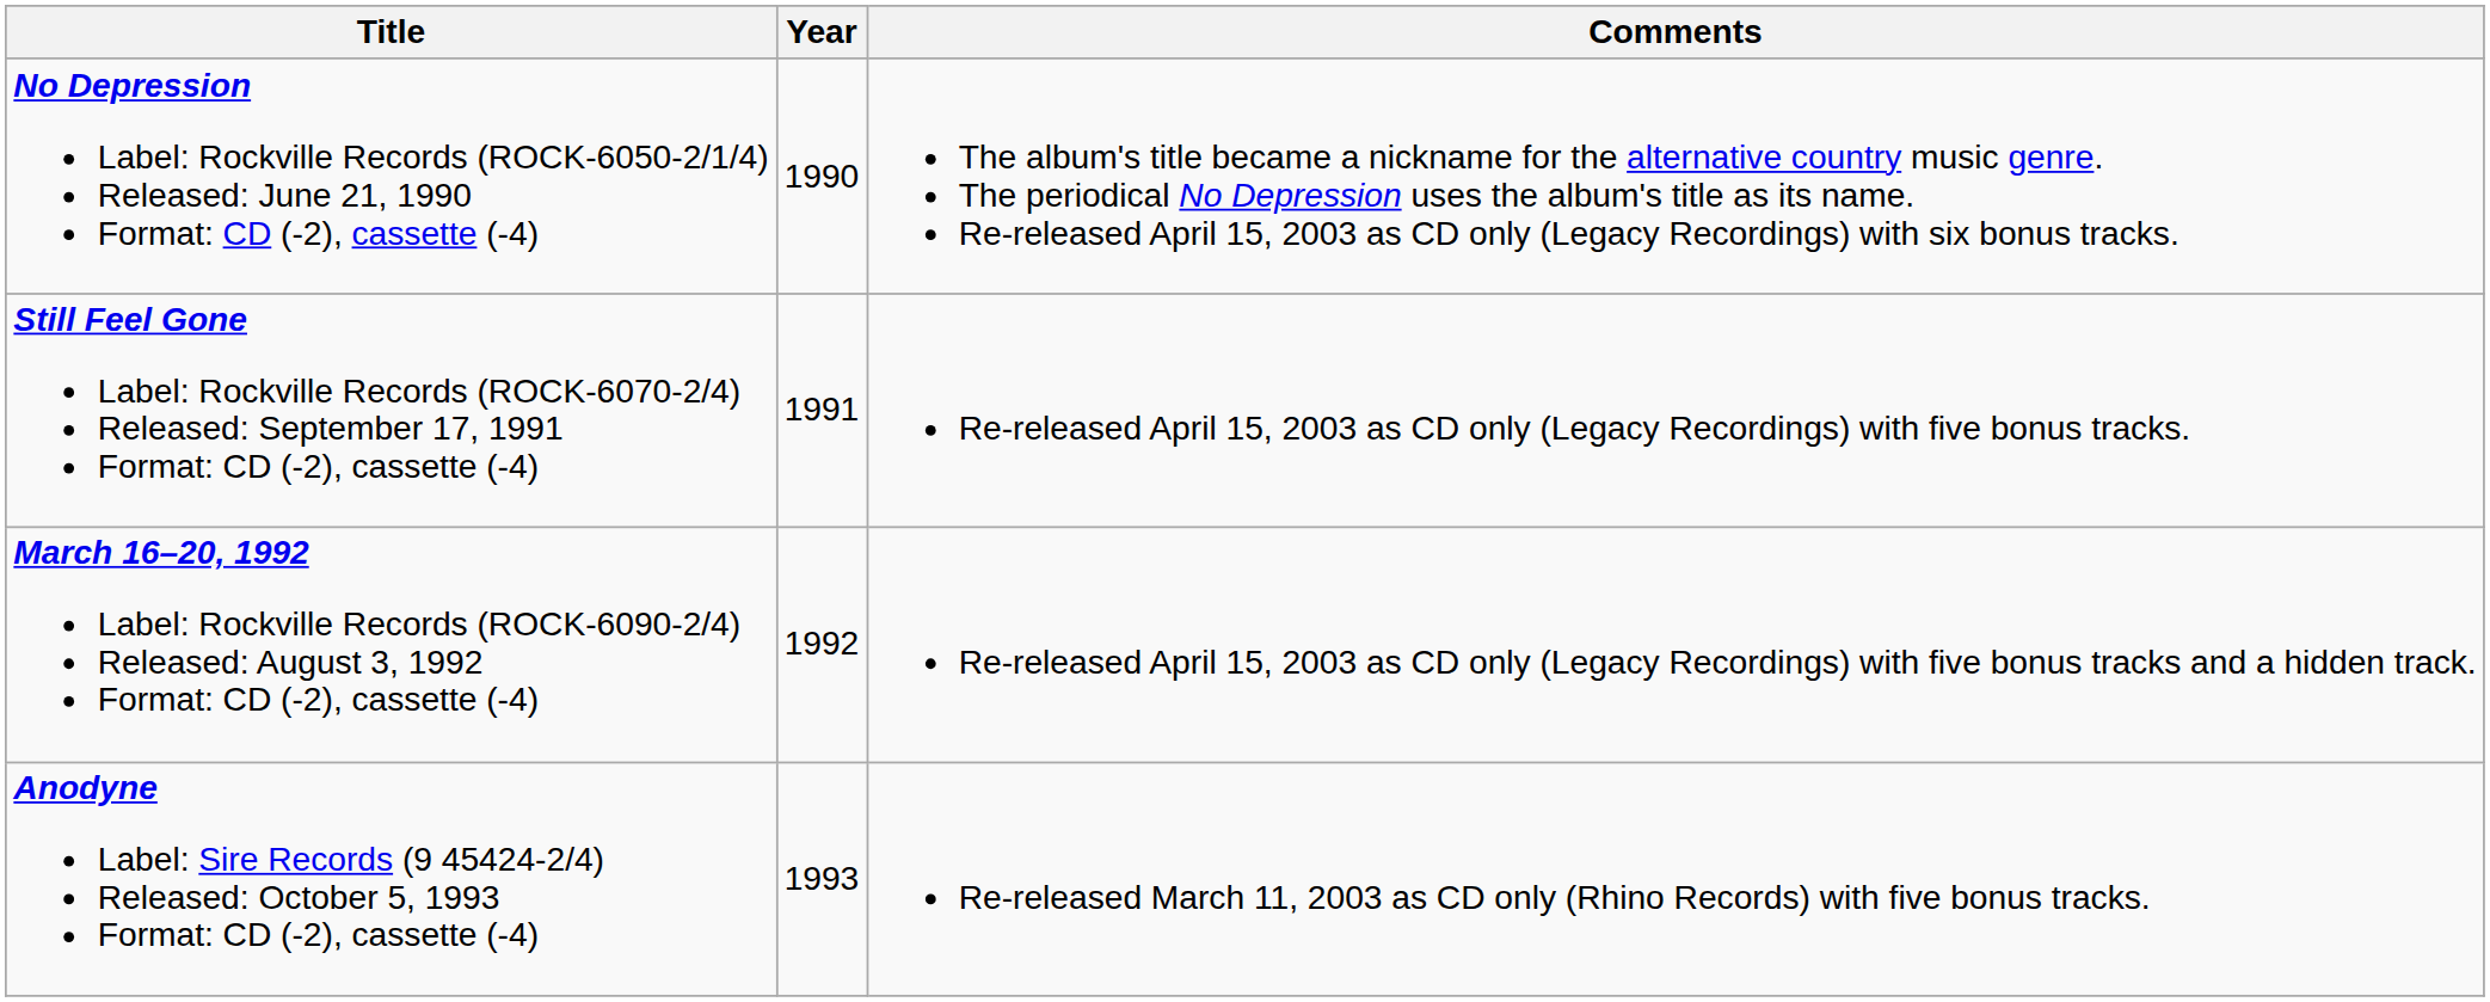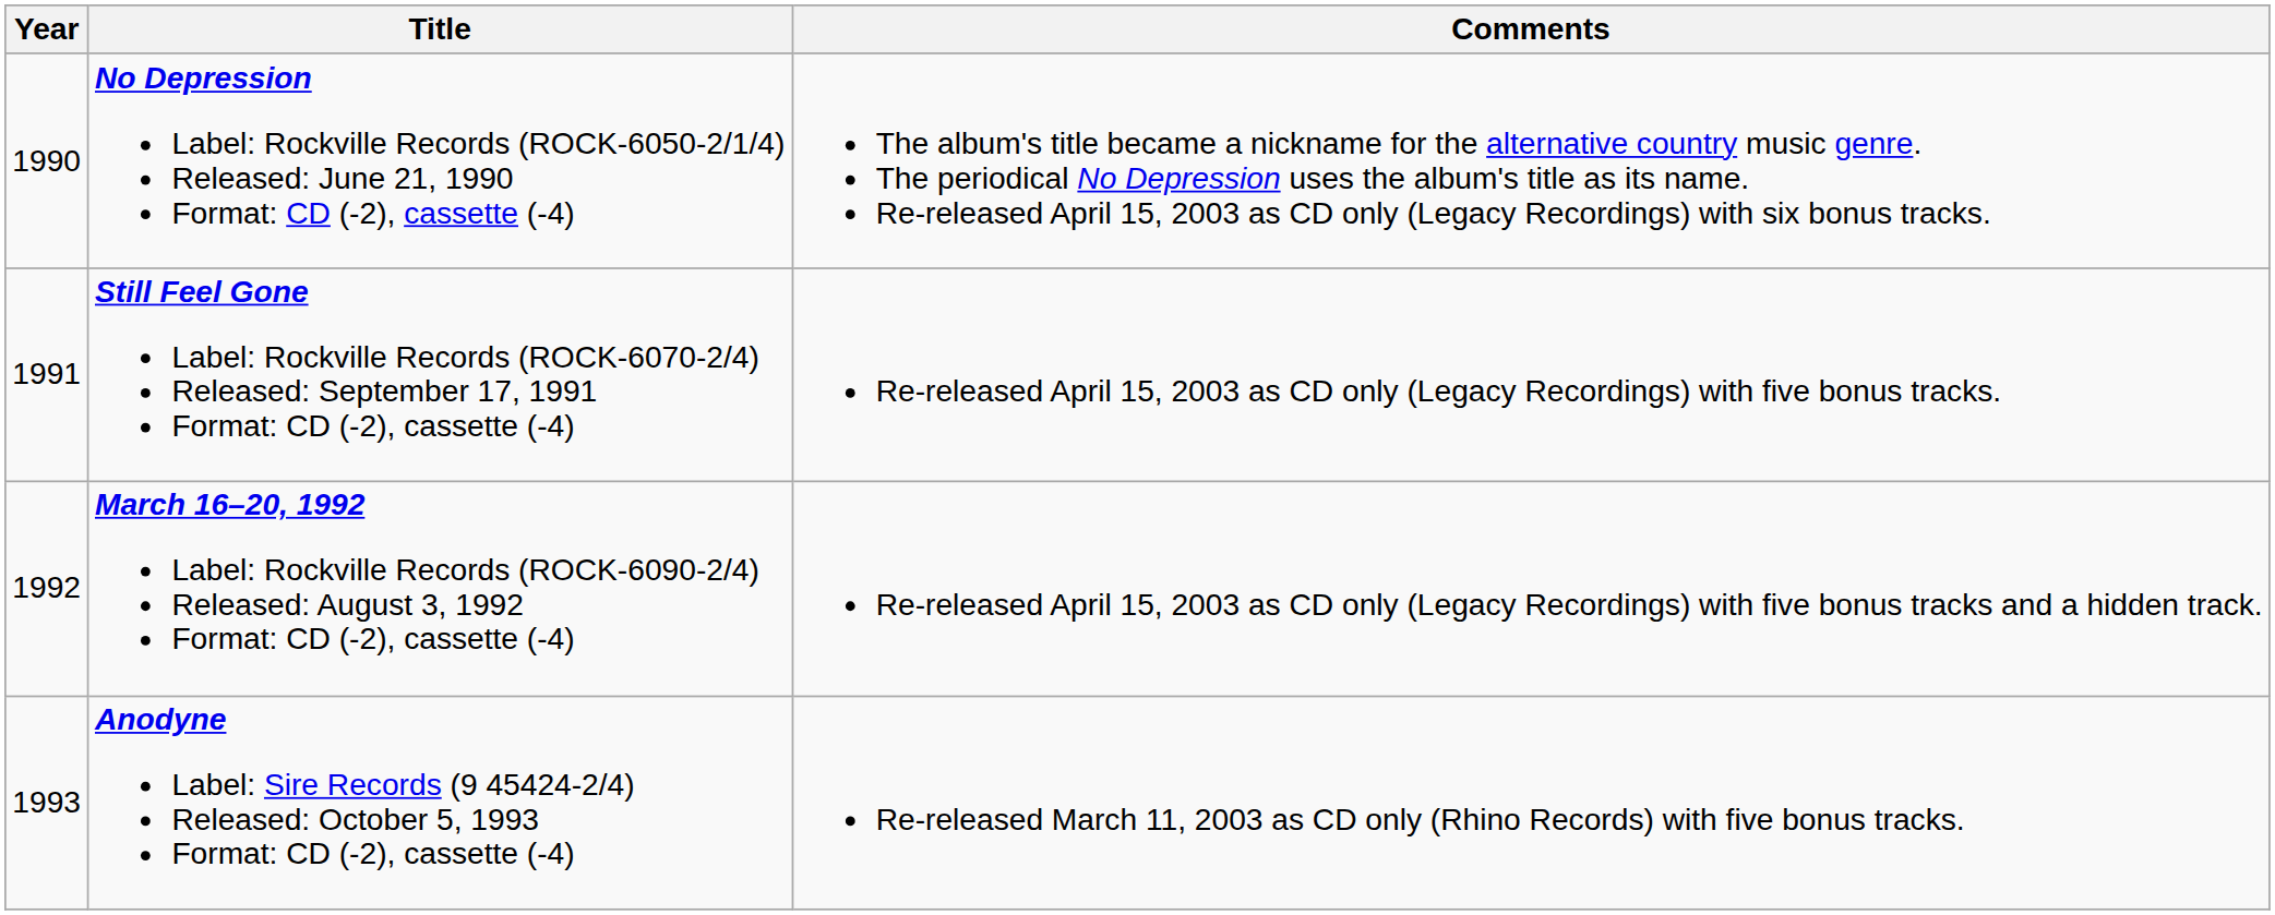columns swapped: Year <-> Title
